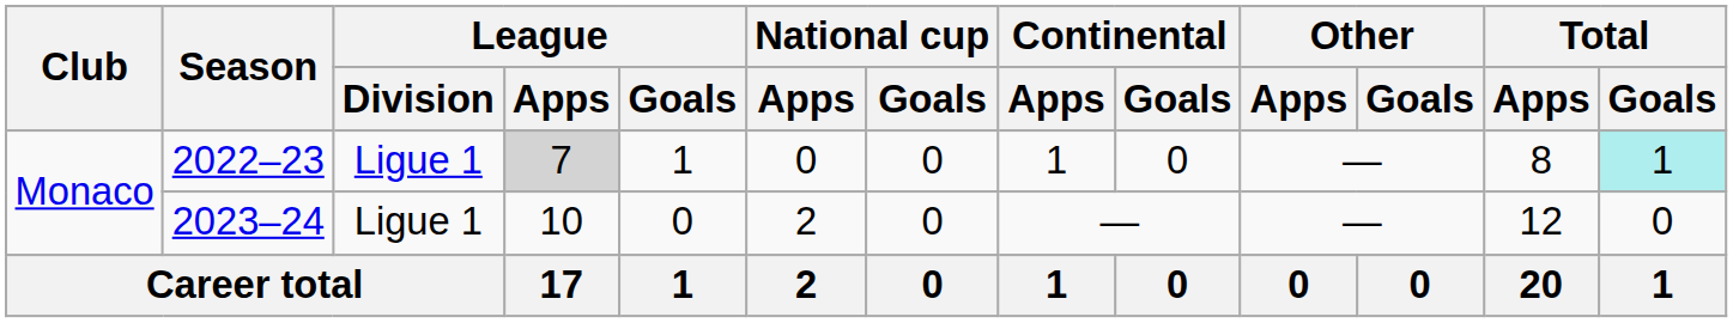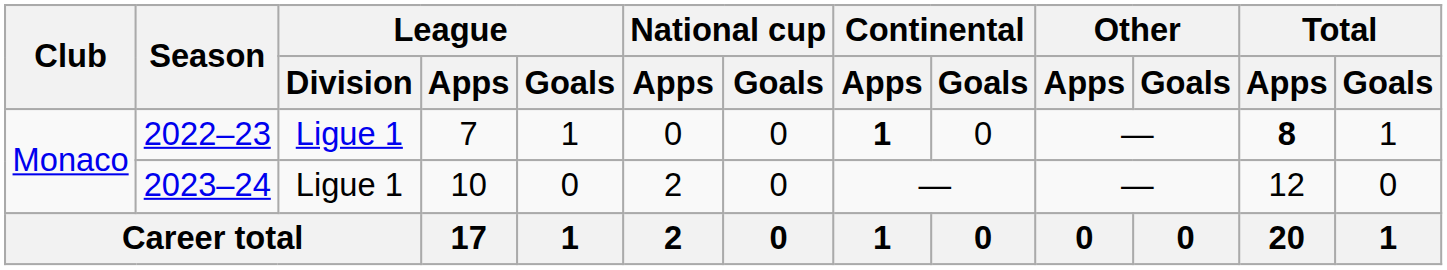2022–23 | League / Apps: lightgrey background -> no background
2022–23 | Continental / Apps: normal -> bold
2022–23 | Total / Apps: normal -> bold
2022–23 | Total / Goals: paleturquoise background -> no background
